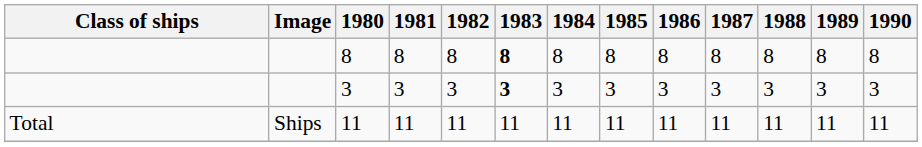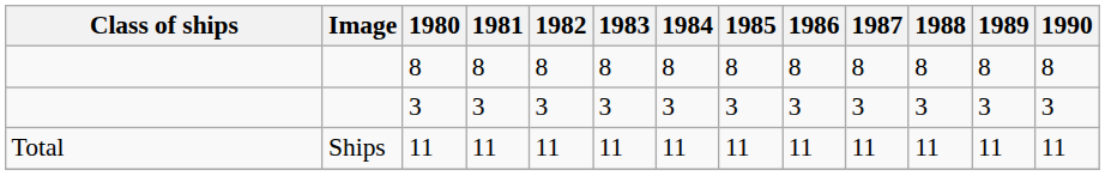row 2 | 1983: bold -> normal
row 3 | 1983: bold -> normal
